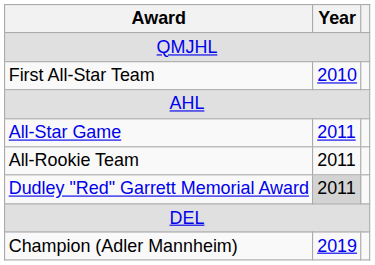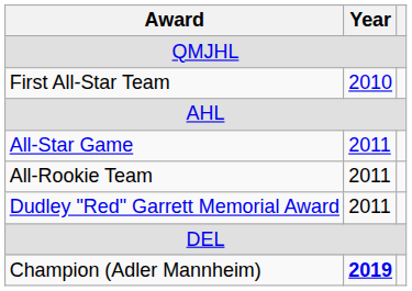Dudley "Red" Garrett Memorial Award | Year: lightgrey background -> no background
Champion (Adler Mannheim) | Year: normal -> bold
